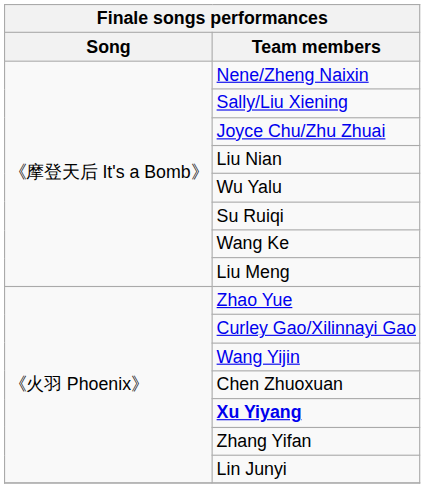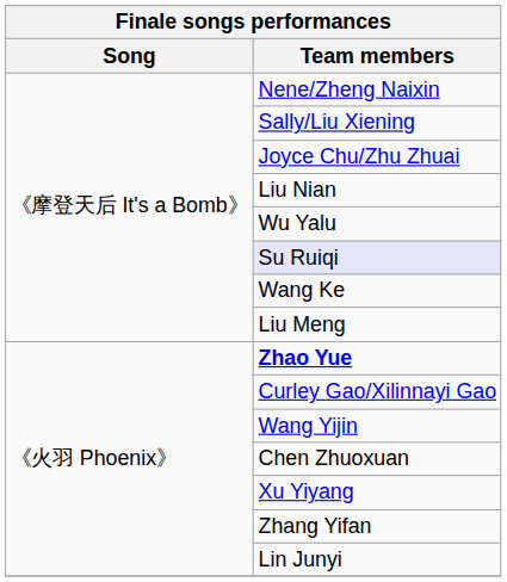Su Ruiqi | Team members: no background -> lavender background
Zhao Yue | Team members: normal -> bold
Xu Yiyang | Team members: bold -> normal
